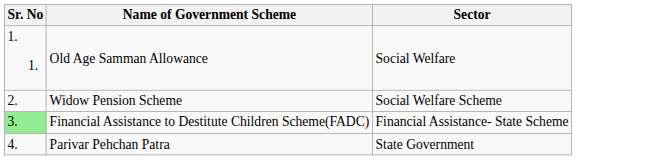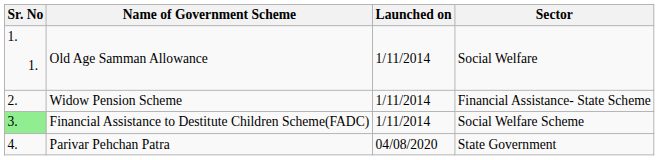+ column: Launched on | 1/11/2014 | 1/11/2014 | 1/11/2014 | 04/08/2020
Widow Pension Scheme | Sector: Social Welfare Scheme -> Financial Assistance- State Scheme
Financial Assistance to Destitute Children Scheme(FADC) | Sector: Financial Assistance- State Scheme -> Social Welfare Scheme
